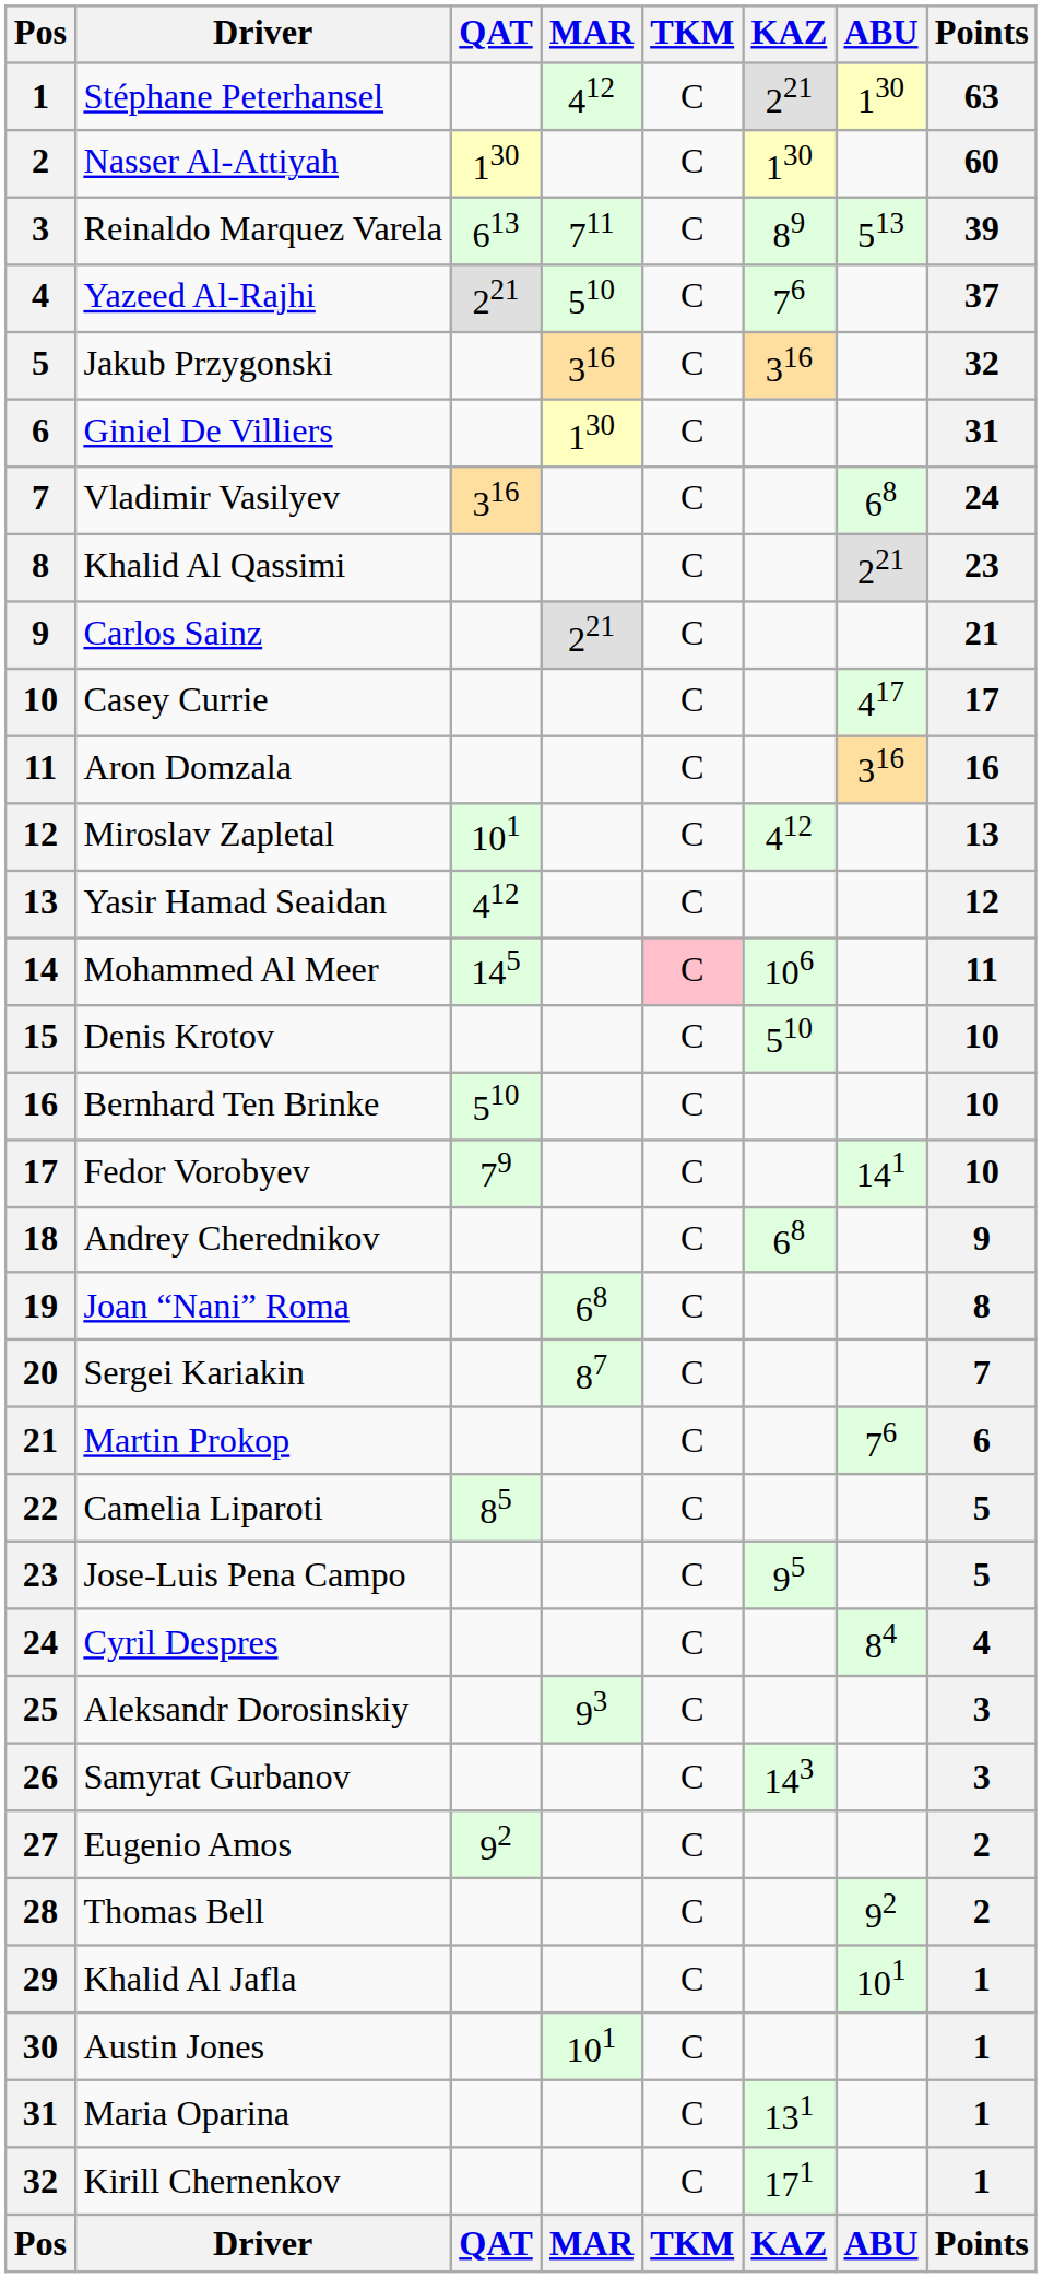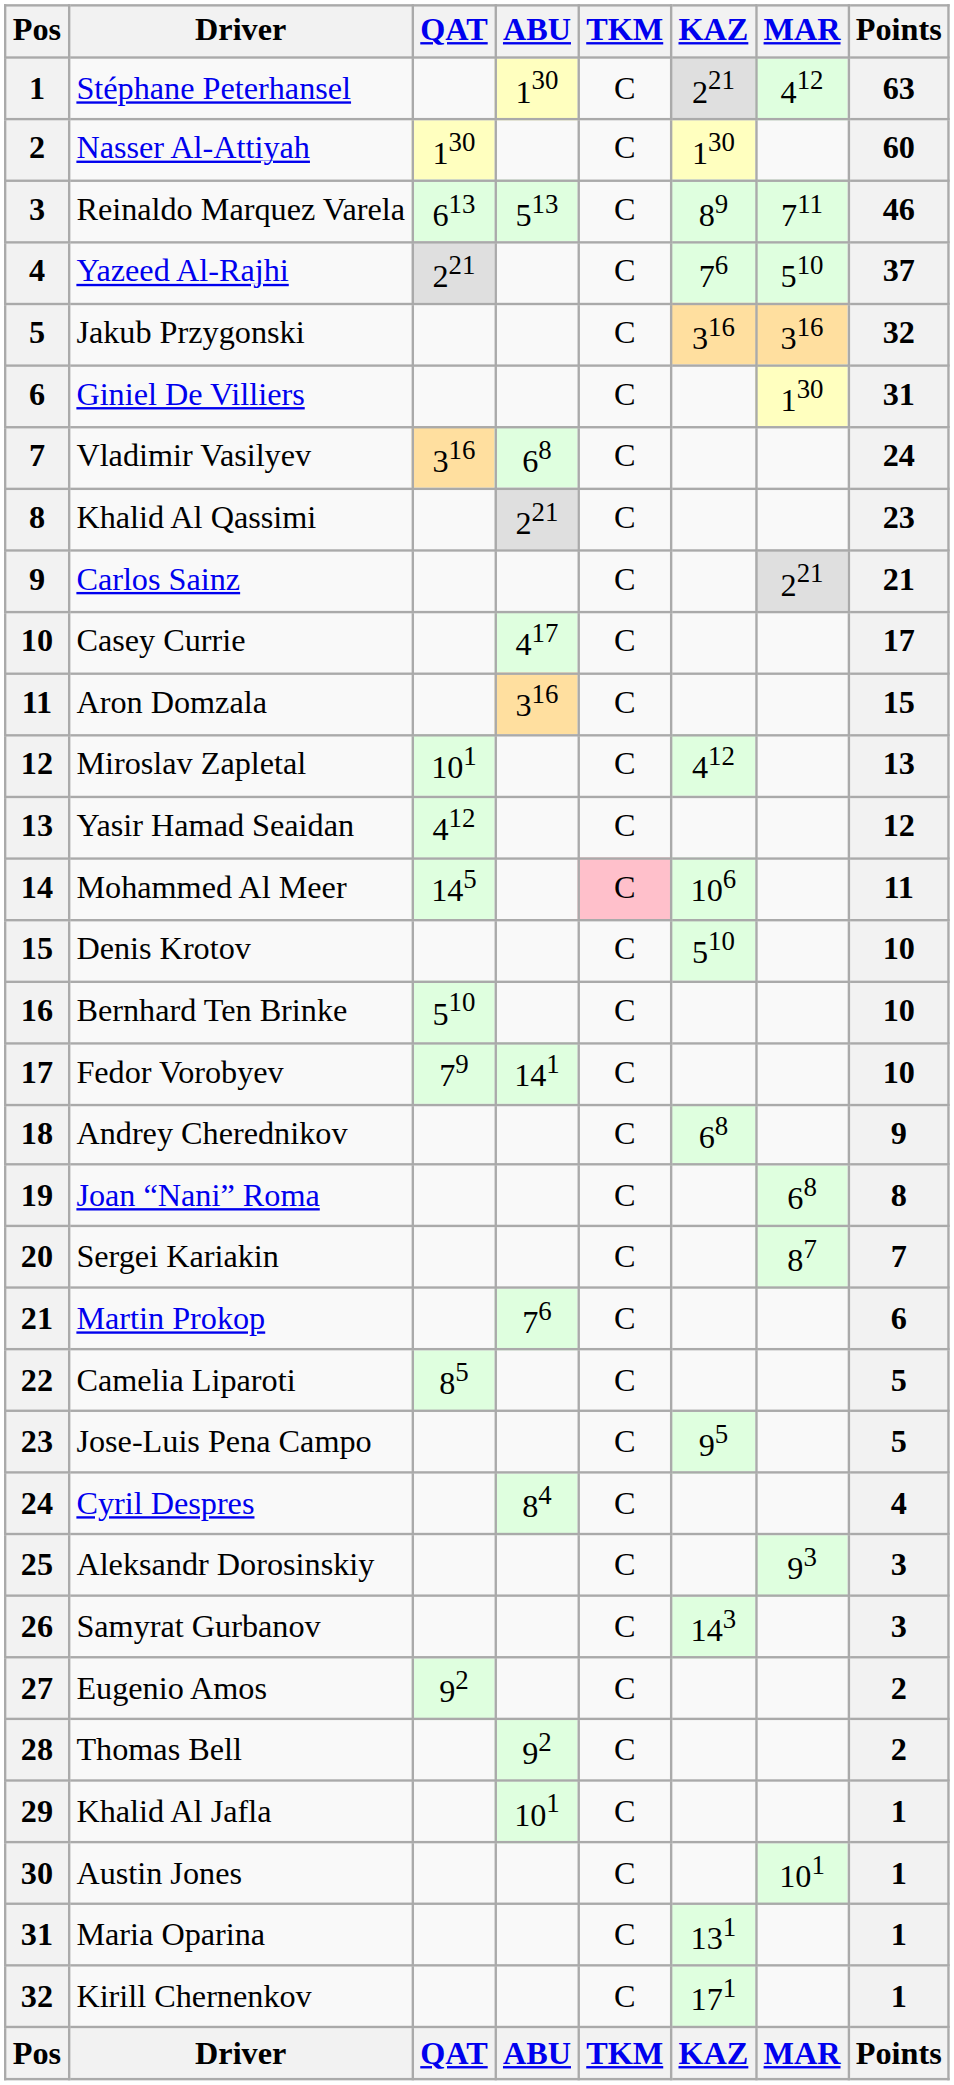columns swapped: ABU <-> MAR
Reinaldo Marquez Varela | Points: 39 -> 46
Aron Domzala | Points: 16 -> 15
